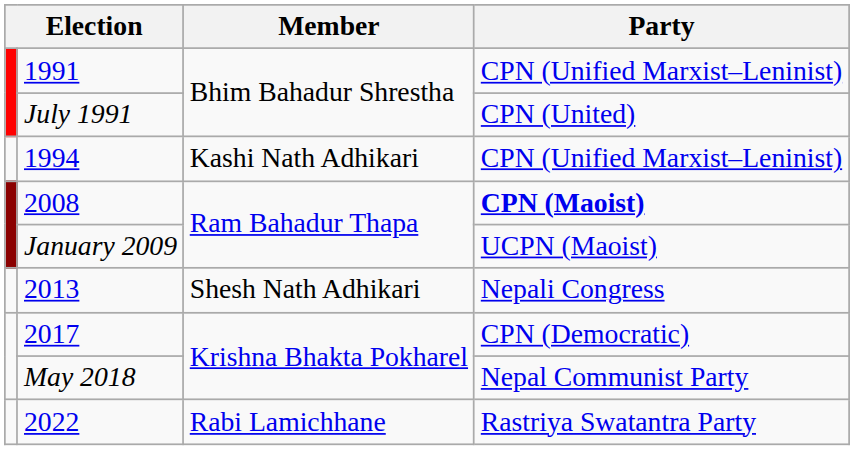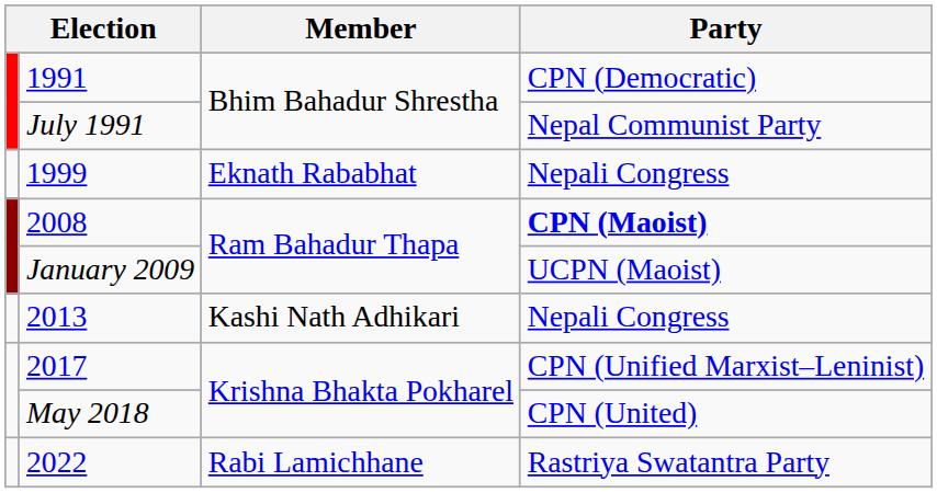1991 | Party: CPN (Unified Marxist–Leninist) -> CPN (Democratic)
July 1991 | Party: CPN (United) -> Nepal Communist Party
- row: 1994 | Kashi Nath Adhikari | CPN (Unified Marxist–Leninist)
+ row: 1999 | Eknath Rababhat | Nepali Congress
2013 | Member: Shesh Nath Adhikari -> Kashi Nath Adhikari
2017 | Party: CPN (Democratic) -> CPN (Unified Marxist–Leninist)
May 2018 | Party: Nepal Communist Party -> CPN (United)
